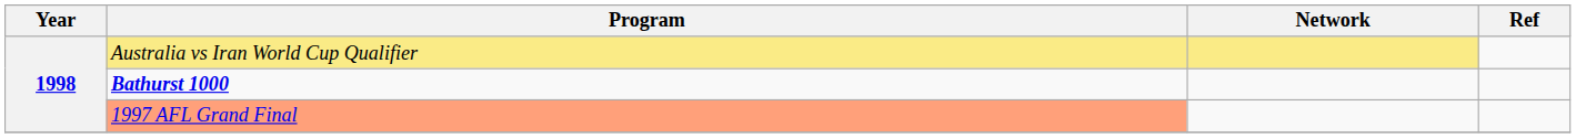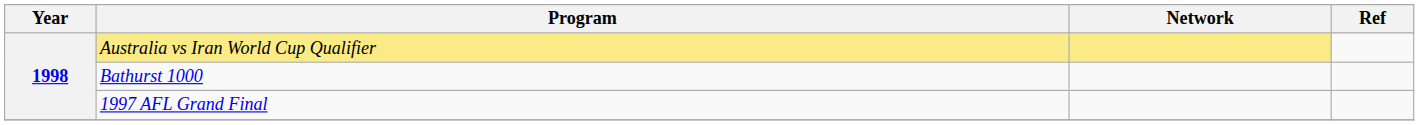Bathurst 1000 | Program: bold -> normal
1997 AFL Grand Final | Program: lightsalmon background -> no background
